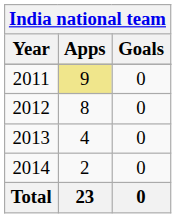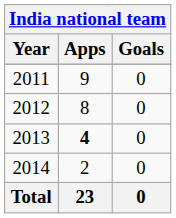2011 | Apps: khaki background -> no background
2013 | Apps: normal -> bold
